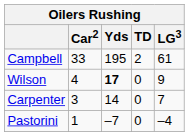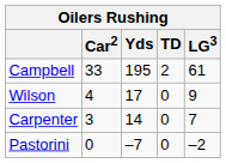Wilson | Yds: bold -> normal
Pastorini | Car2: 1 -> 0
Pastorini | LG3: –4 -> –2
